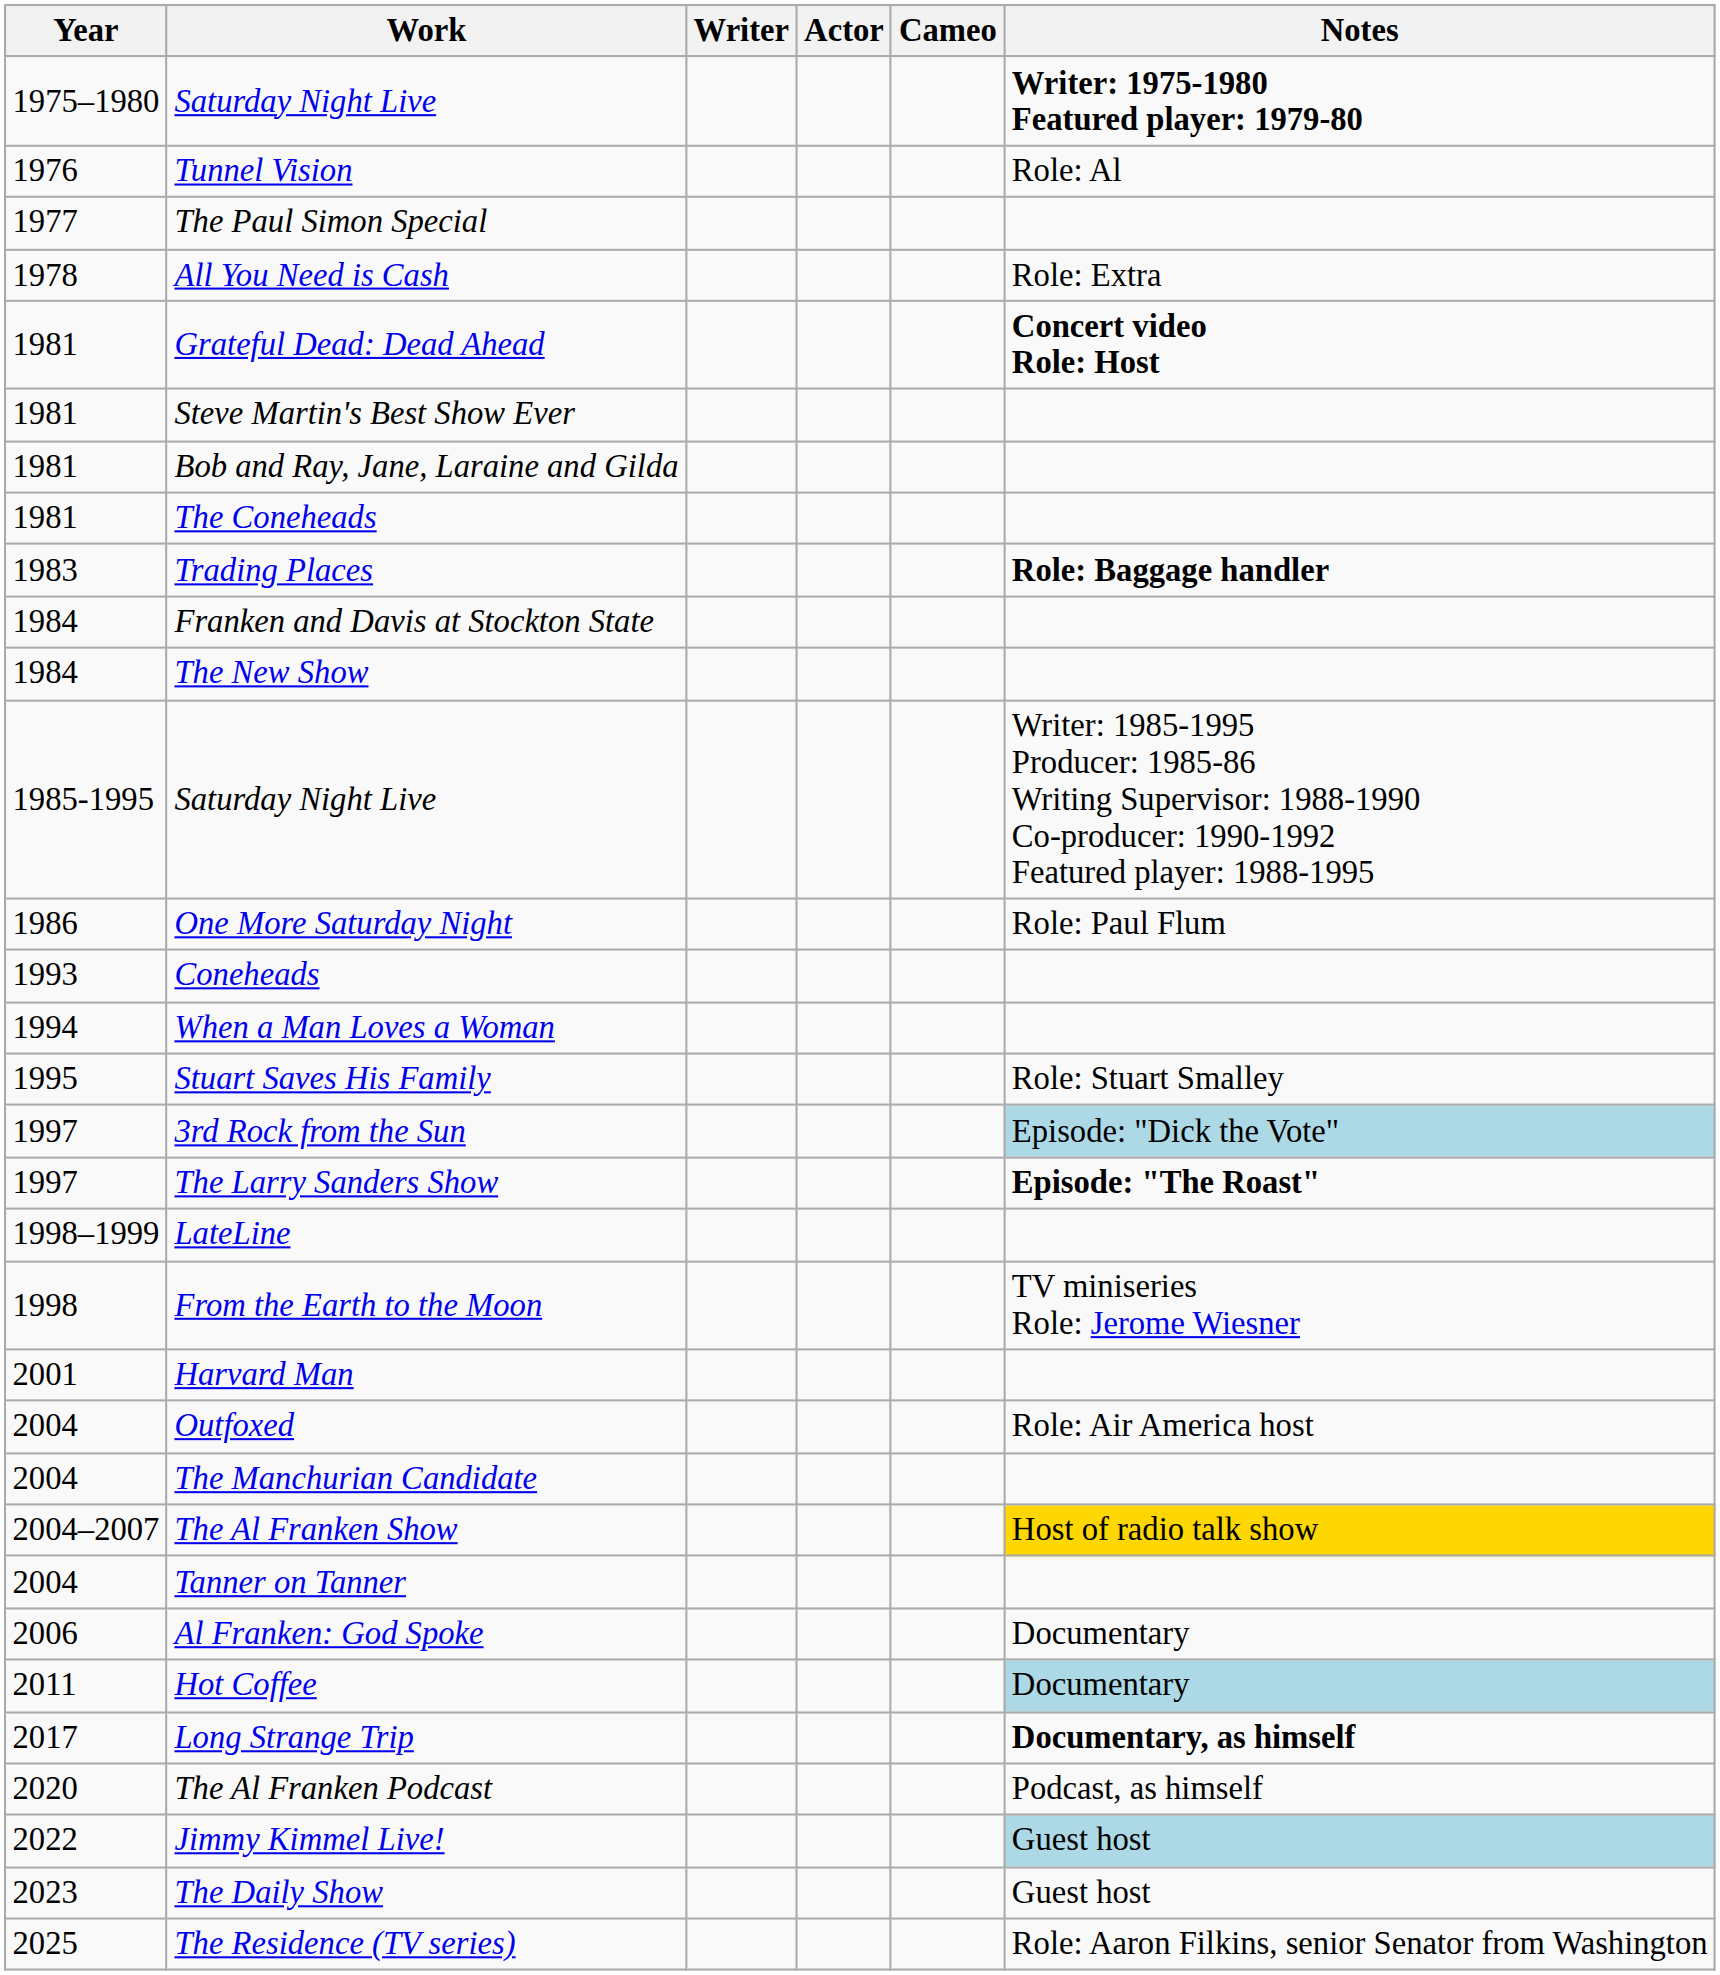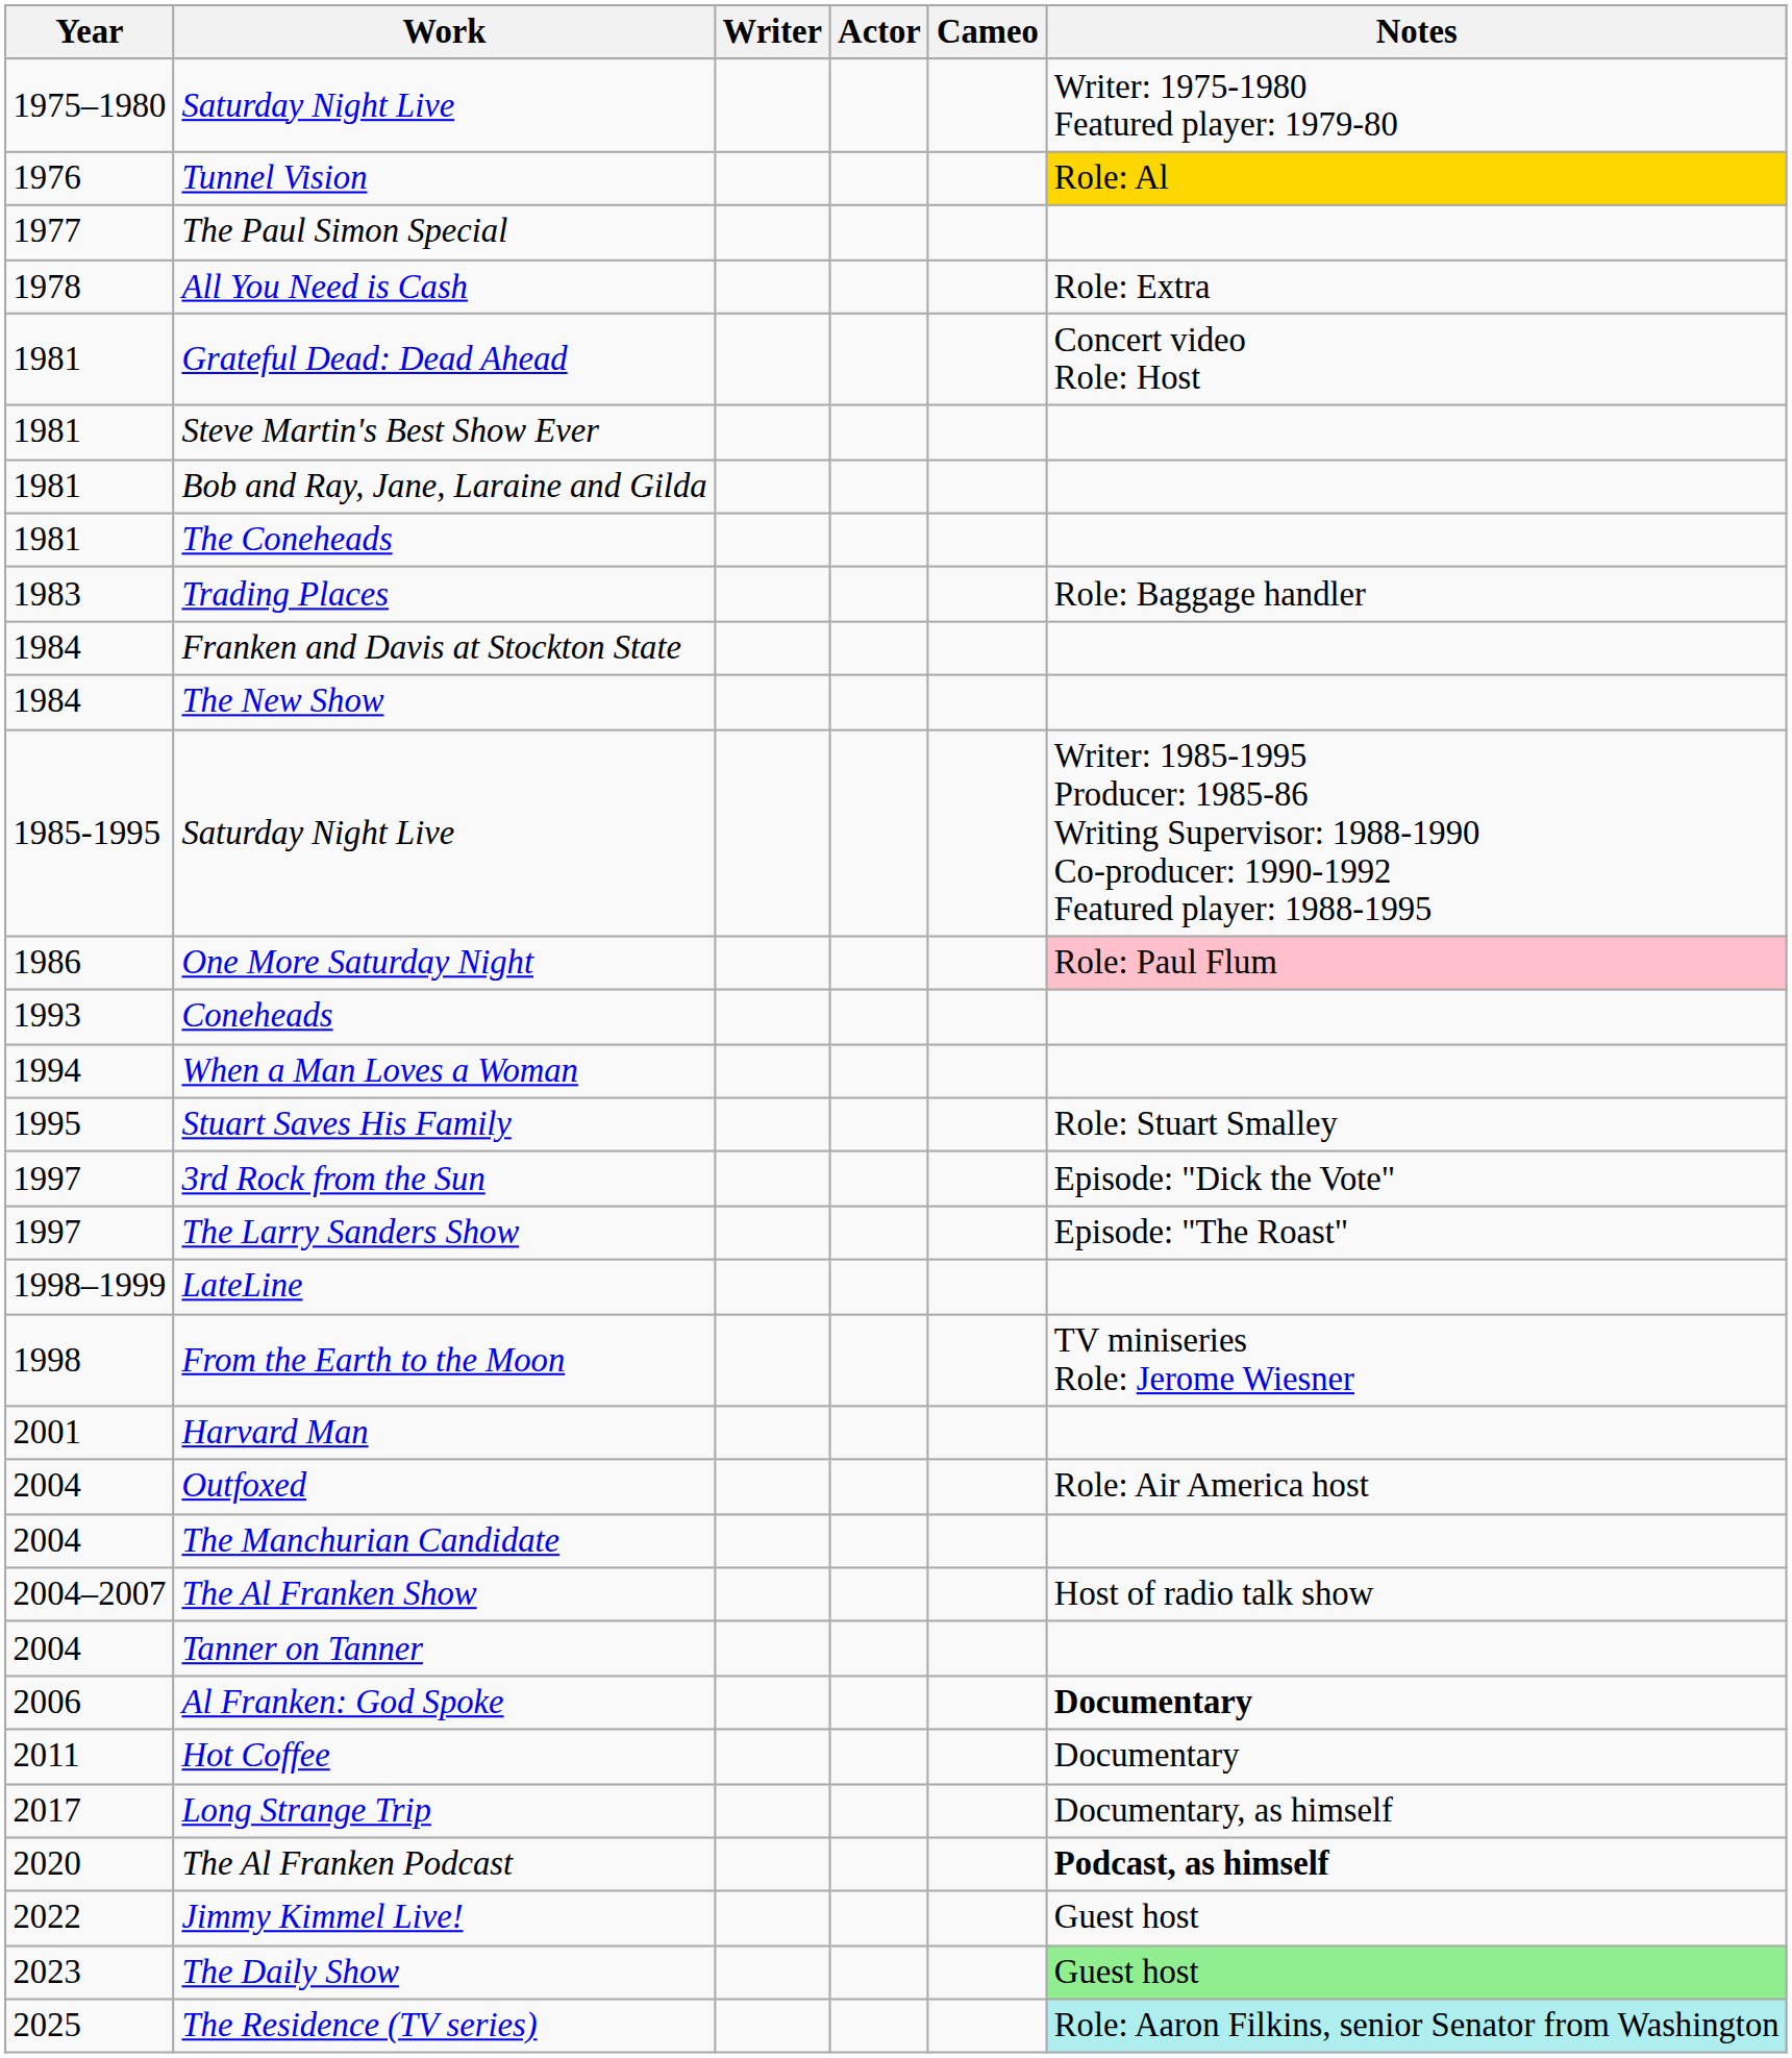1975–1980 / Saturday Night Live | Notes: bold -> normal
Tunnel Vision | Notes: no background -> gold background
Grateful Dead: Dead Ahead | Notes: bold -> normal
Trading Places | Notes: bold -> normal
One More Saturday Night | Notes: no background -> pink background
3rd Rock from the Sun | Notes: lightblue background -> no background
The Larry Sanders Show | Notes: bold -> normal
The Al Franken Show | Notes: gold background -> no background
Al Franken: God Spoke | Notes: normal -> bold
Hot Coffee | Notes: lightblue background -> no background
Long Strange Trip | Notes: bold -> normal
The Al Franken Podcast | Notes: normal -> bold
Jimmy Kimmel Live! | Notes: lightblue background -> no background
The Daily Show | Notes: no background -> lightgreen background
The Residence (TV series) | Notes: no background -> paleturquoise background
